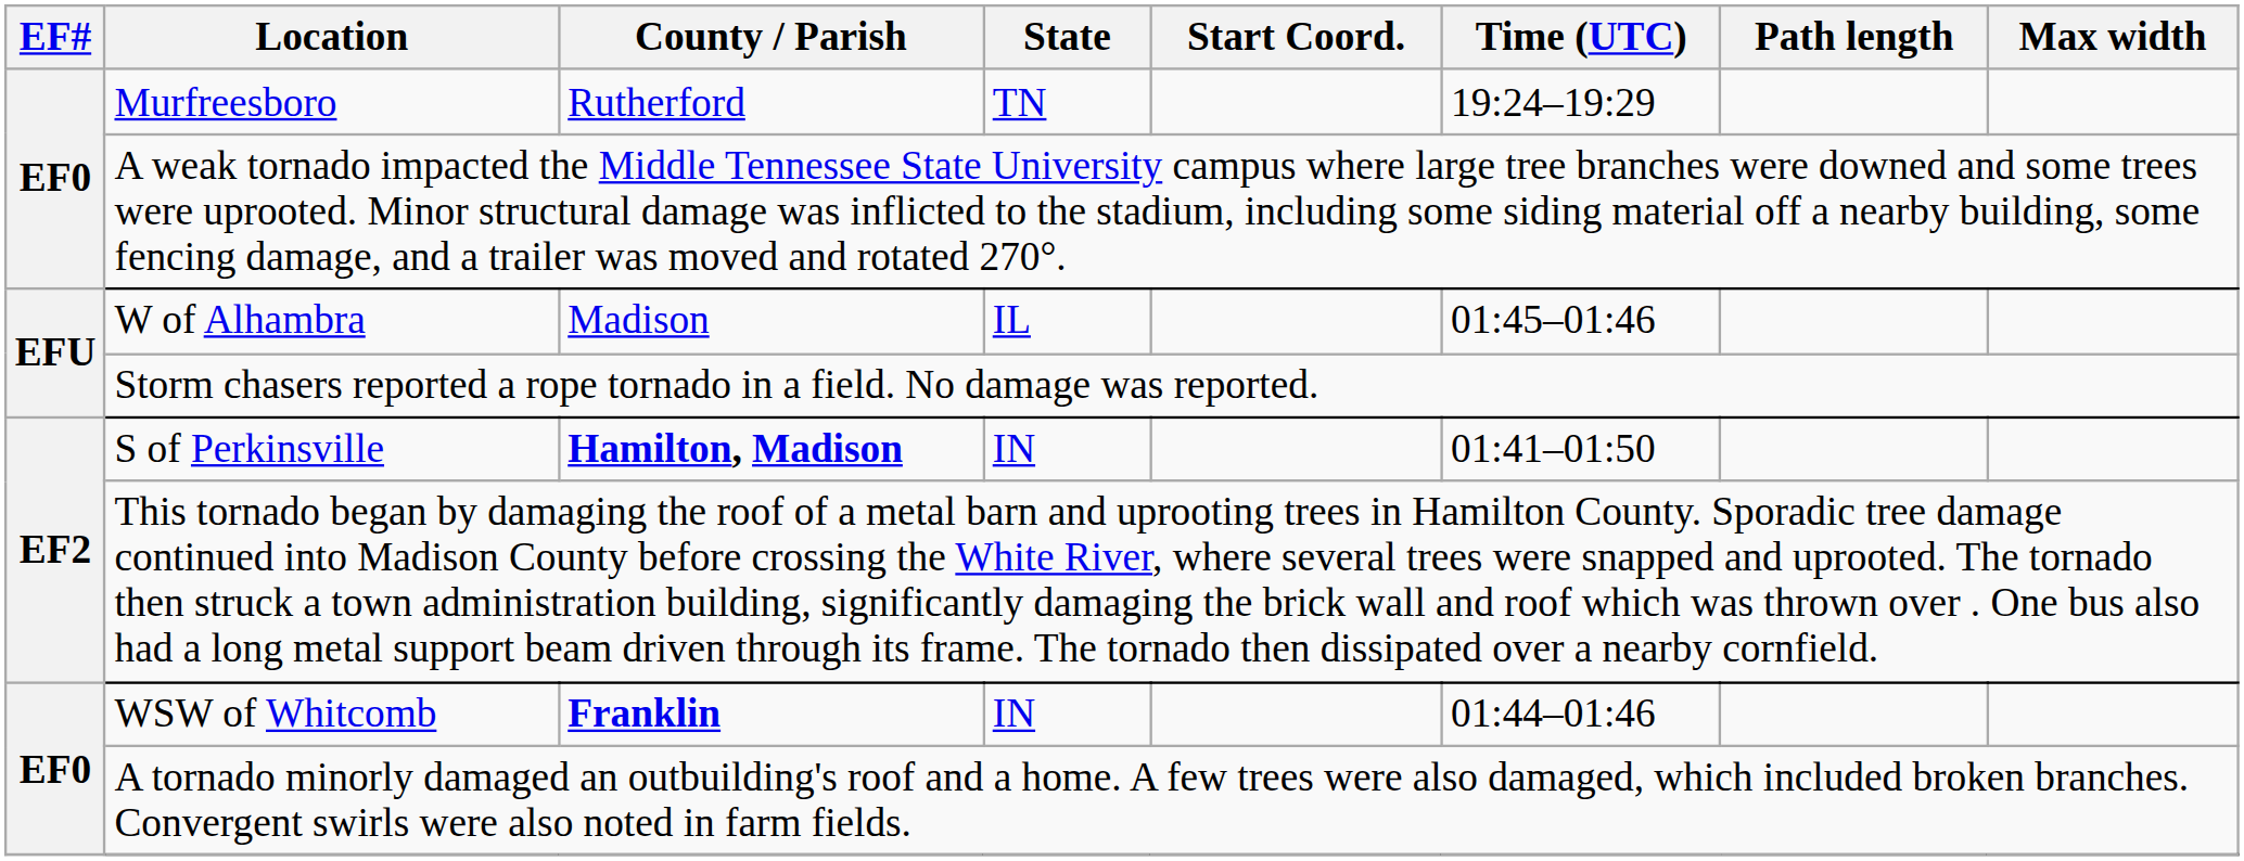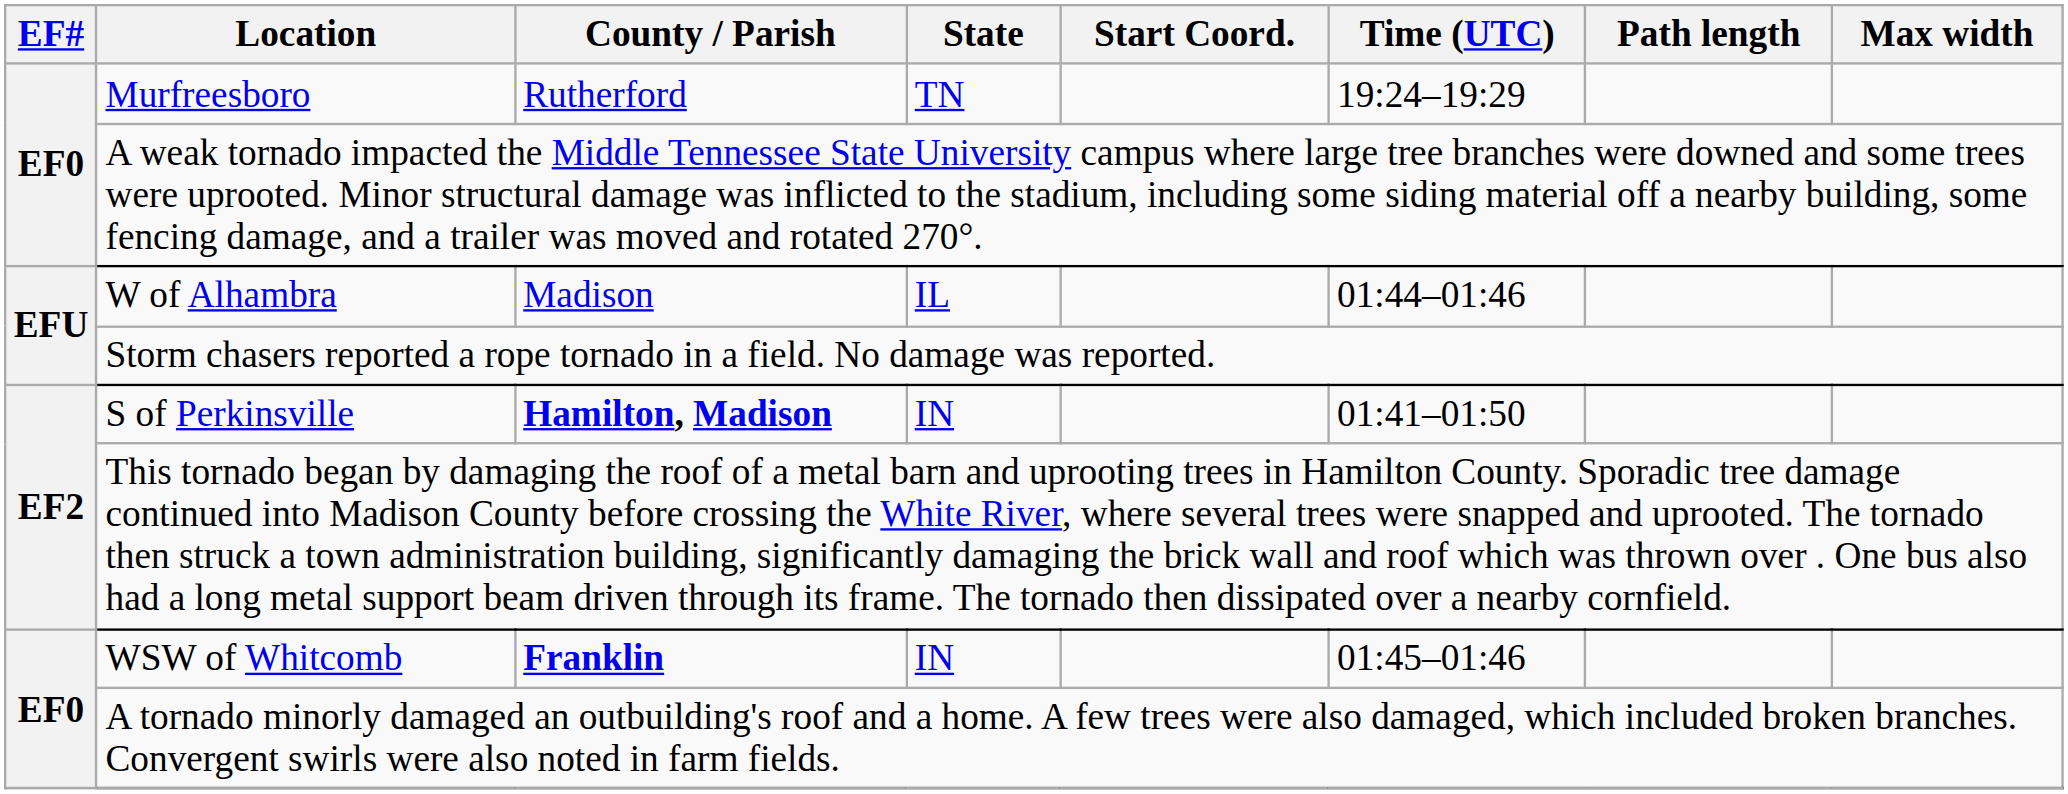W of Alhambra | Time (UTC): 01:45–01:46 -> 01:44–01:46
WSW of Whitcomb | Time (UTC): 01:44–01:46 -> 01:45–01:46
